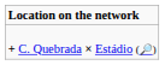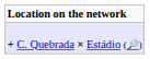row 2 | column 1: no background -> lavender background
